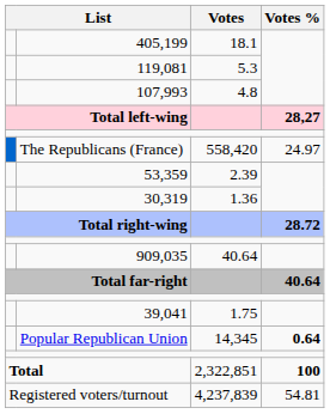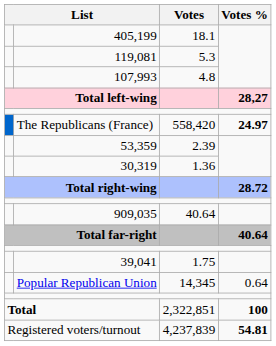The Republicans (France) | Votes %: normal -> bold
Popular Republican Union | Votes %: bold -> normal
Registered voters/turnout | Votes %: normal -> bold
